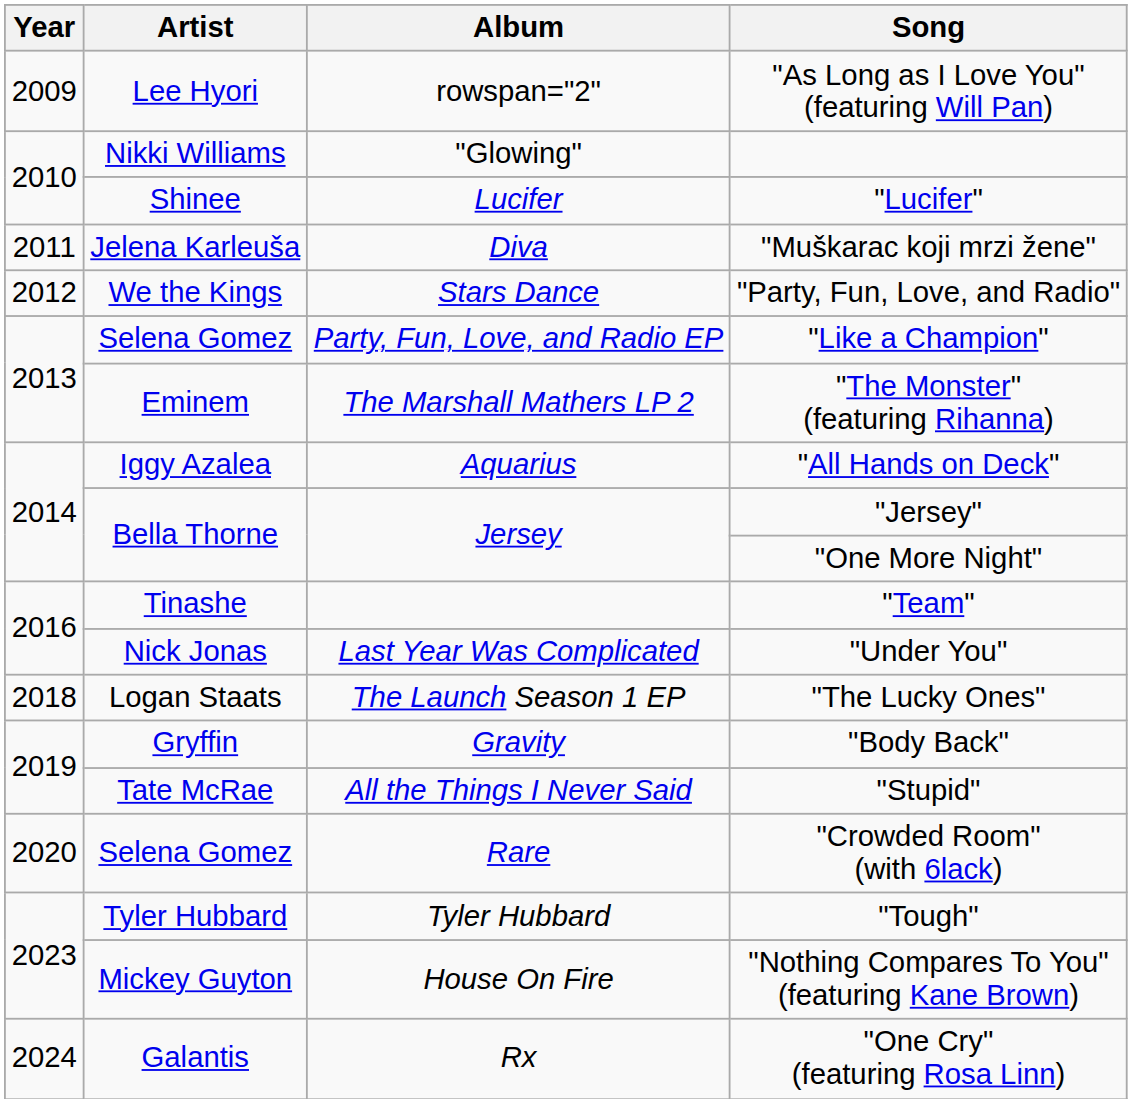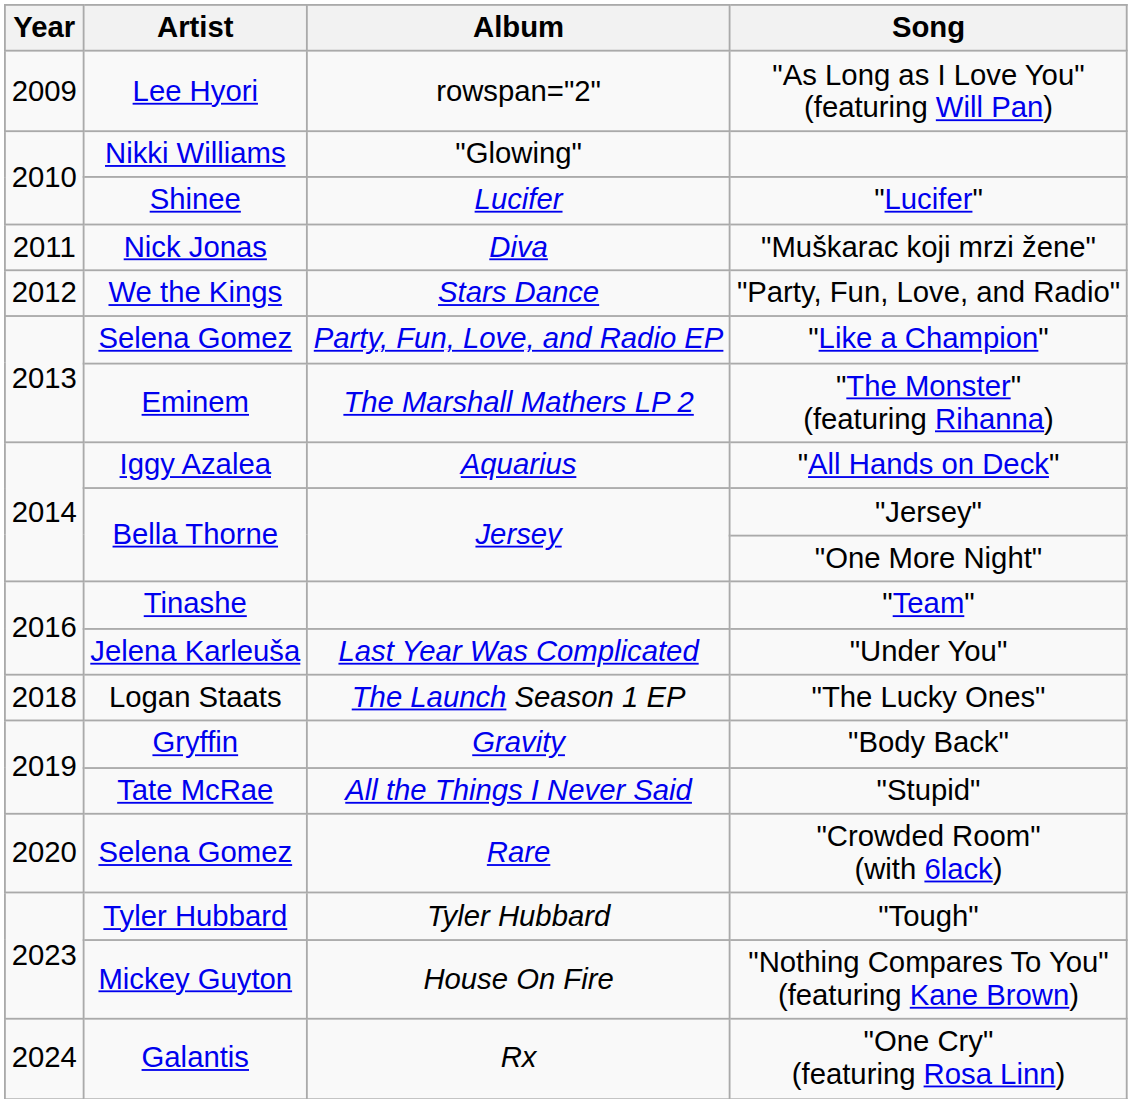"Muškarac koji mrzi žene" | Artist: Jelena Karleuša -> Nick Jonas
"Under You" | Artist: Nick Jonas -> Jelena Karleuša
